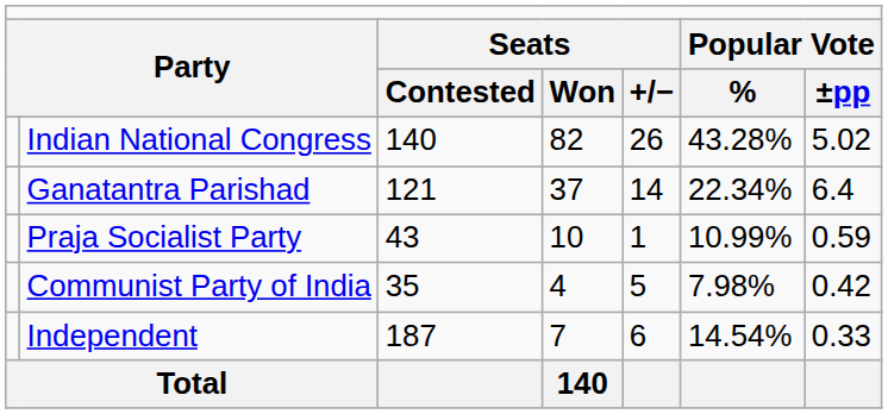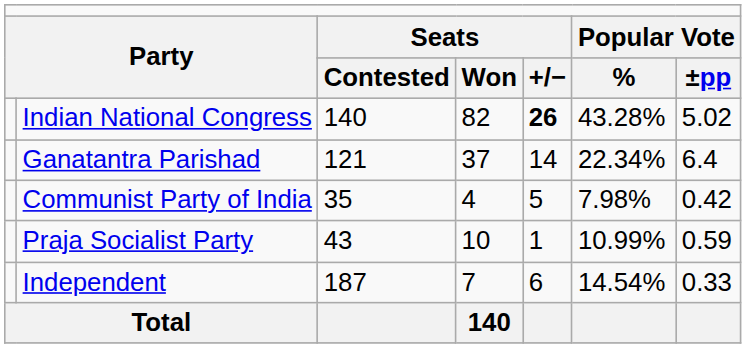Indian National Congress | column 5: normal -> bold
rows swapped: Praja Socialist Party <-> Communist Party of India
